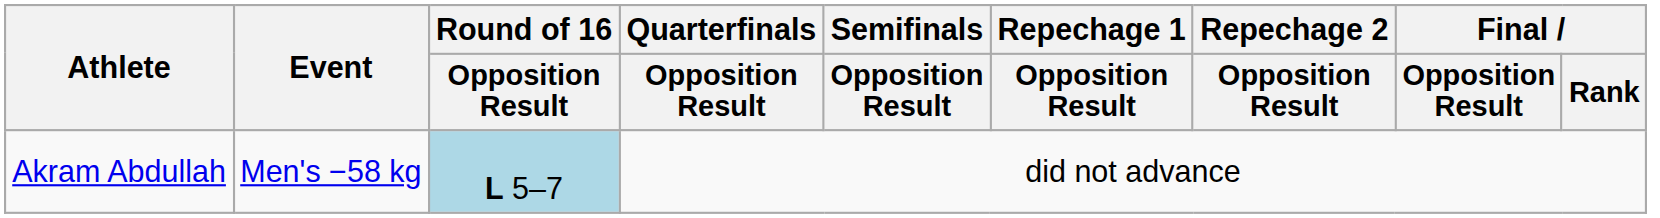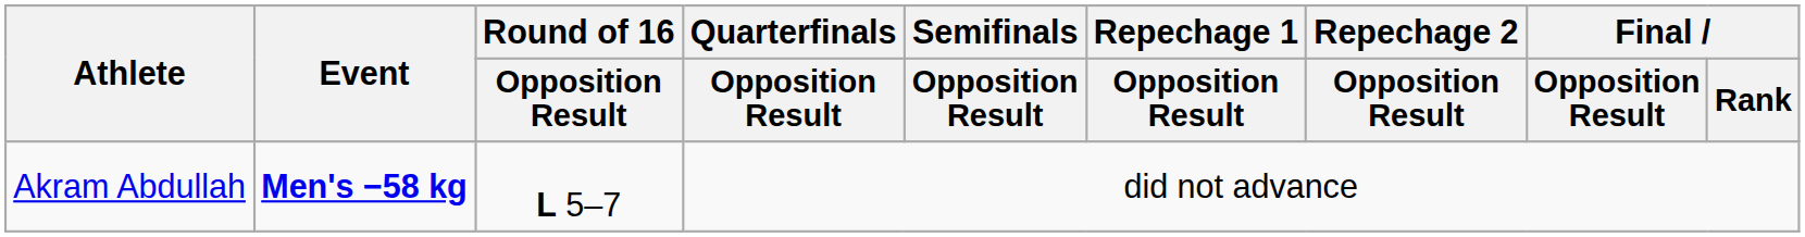Akram Abdullah | Event: normal -> bold
Akram Abdullah | Round of 16 / Opposition Result: lightblue background -> no background
